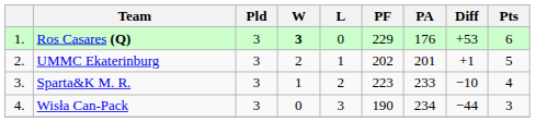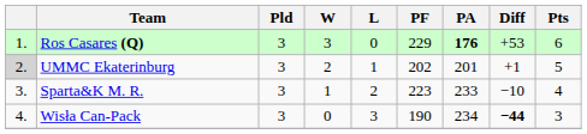Ros Casares (Q) | W: bold -> normal
Ros Casares (Q) | PA: normal -> bold
UMMC Ekaterinburg | column 1: no background -> lightgrey background
Wisła Can-Pack | Diff: normal -> bold
